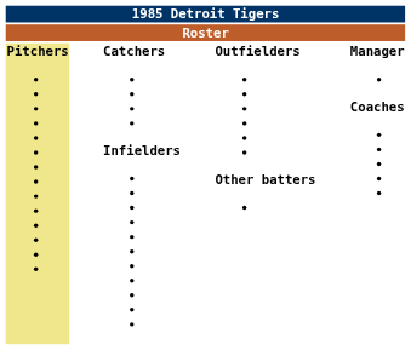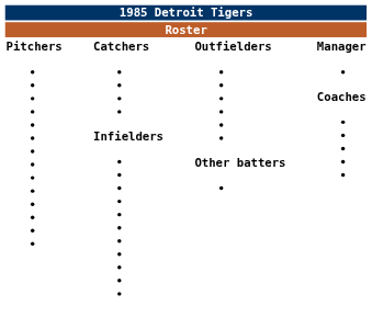Pitchers | column 1: khaki background -> no background
